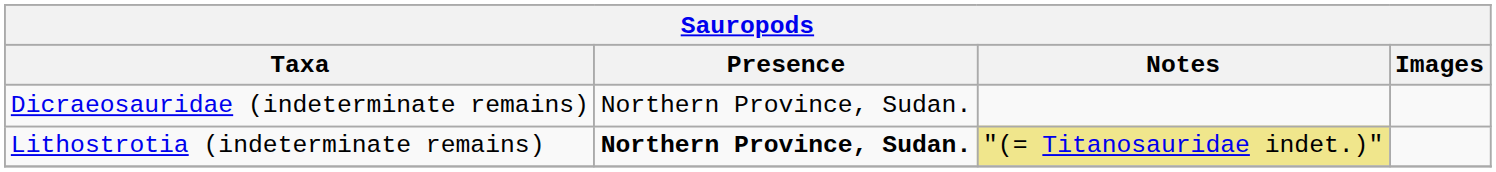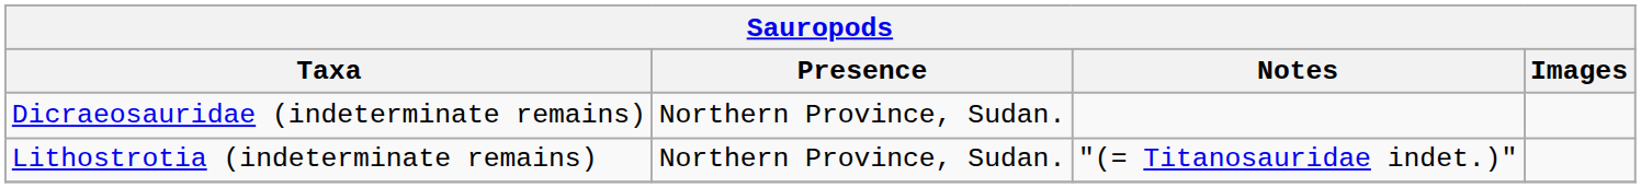Lithostrotia (indeterminate remains) | Presence: bold -> normal
Lithostrotia (indeterminate remains) | Notes: khaki background -> no background
